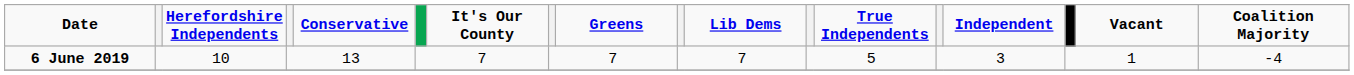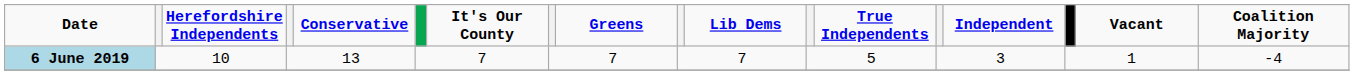6 June 2019 | Date: no background -> lightblue background
